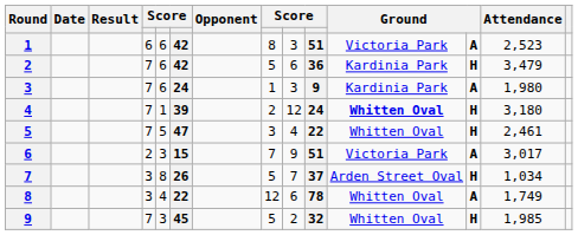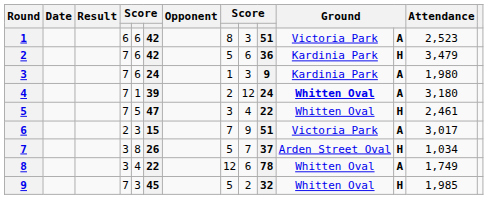row 6 | column 12: H -> A
